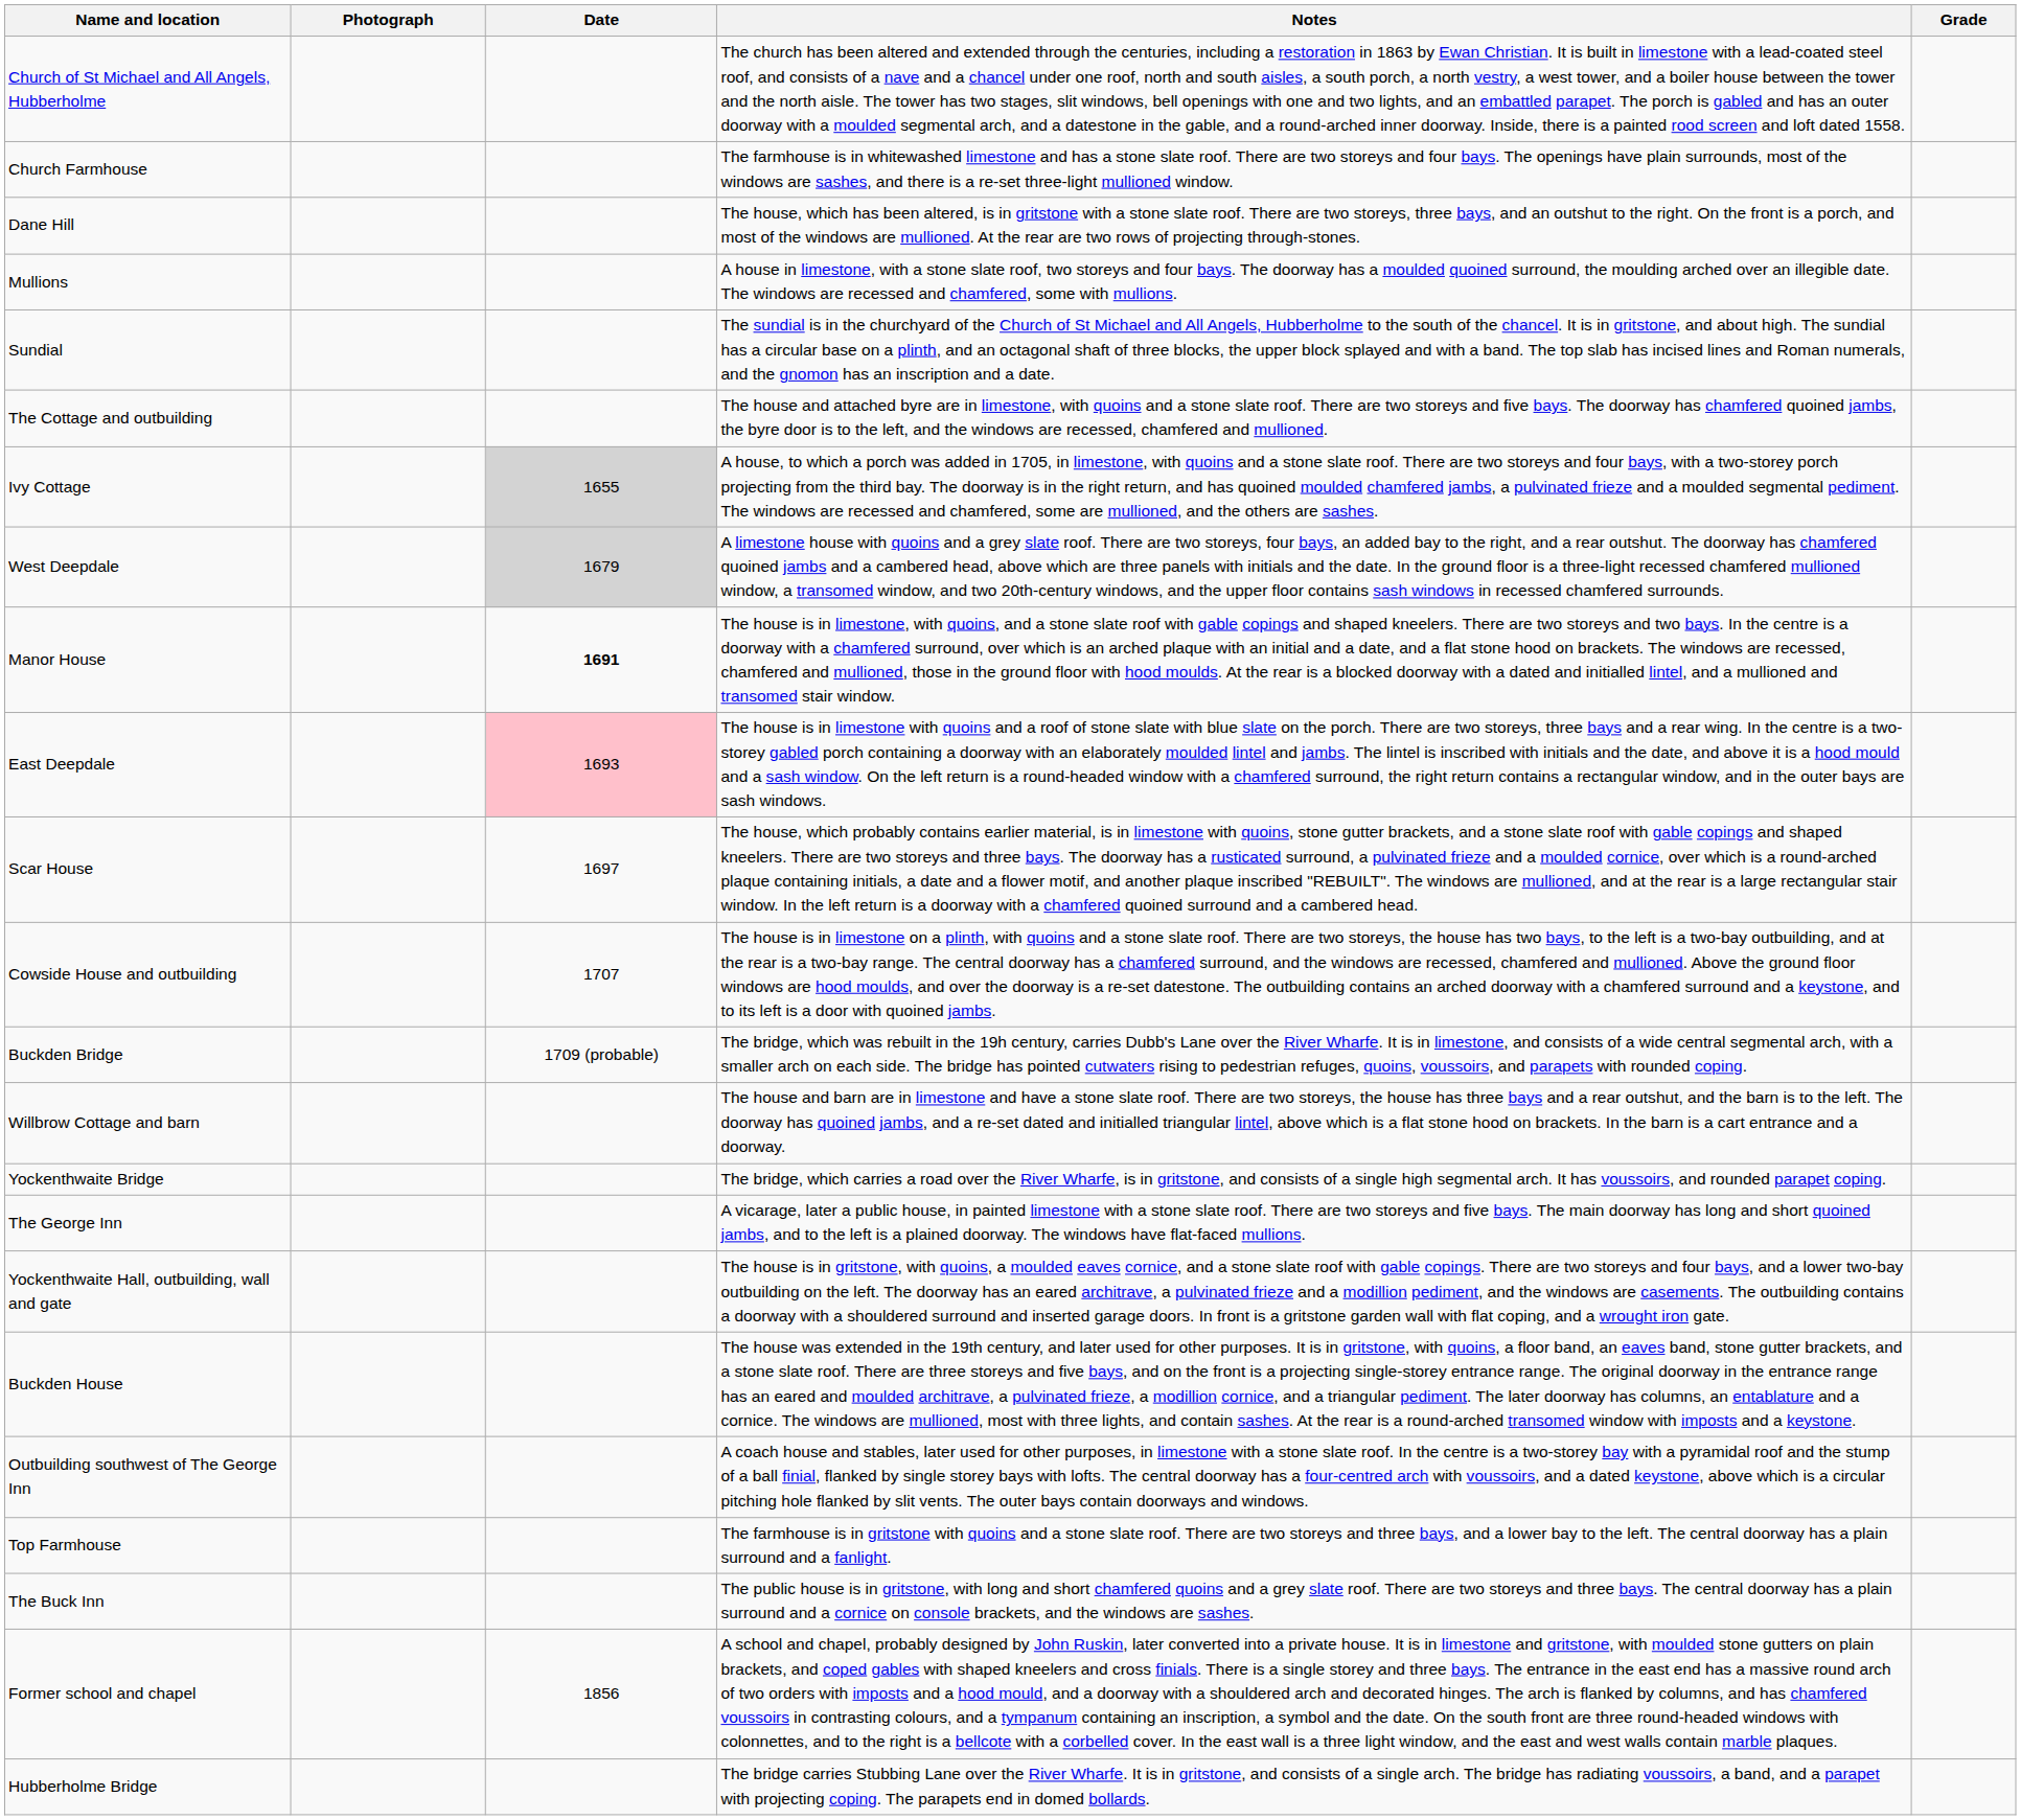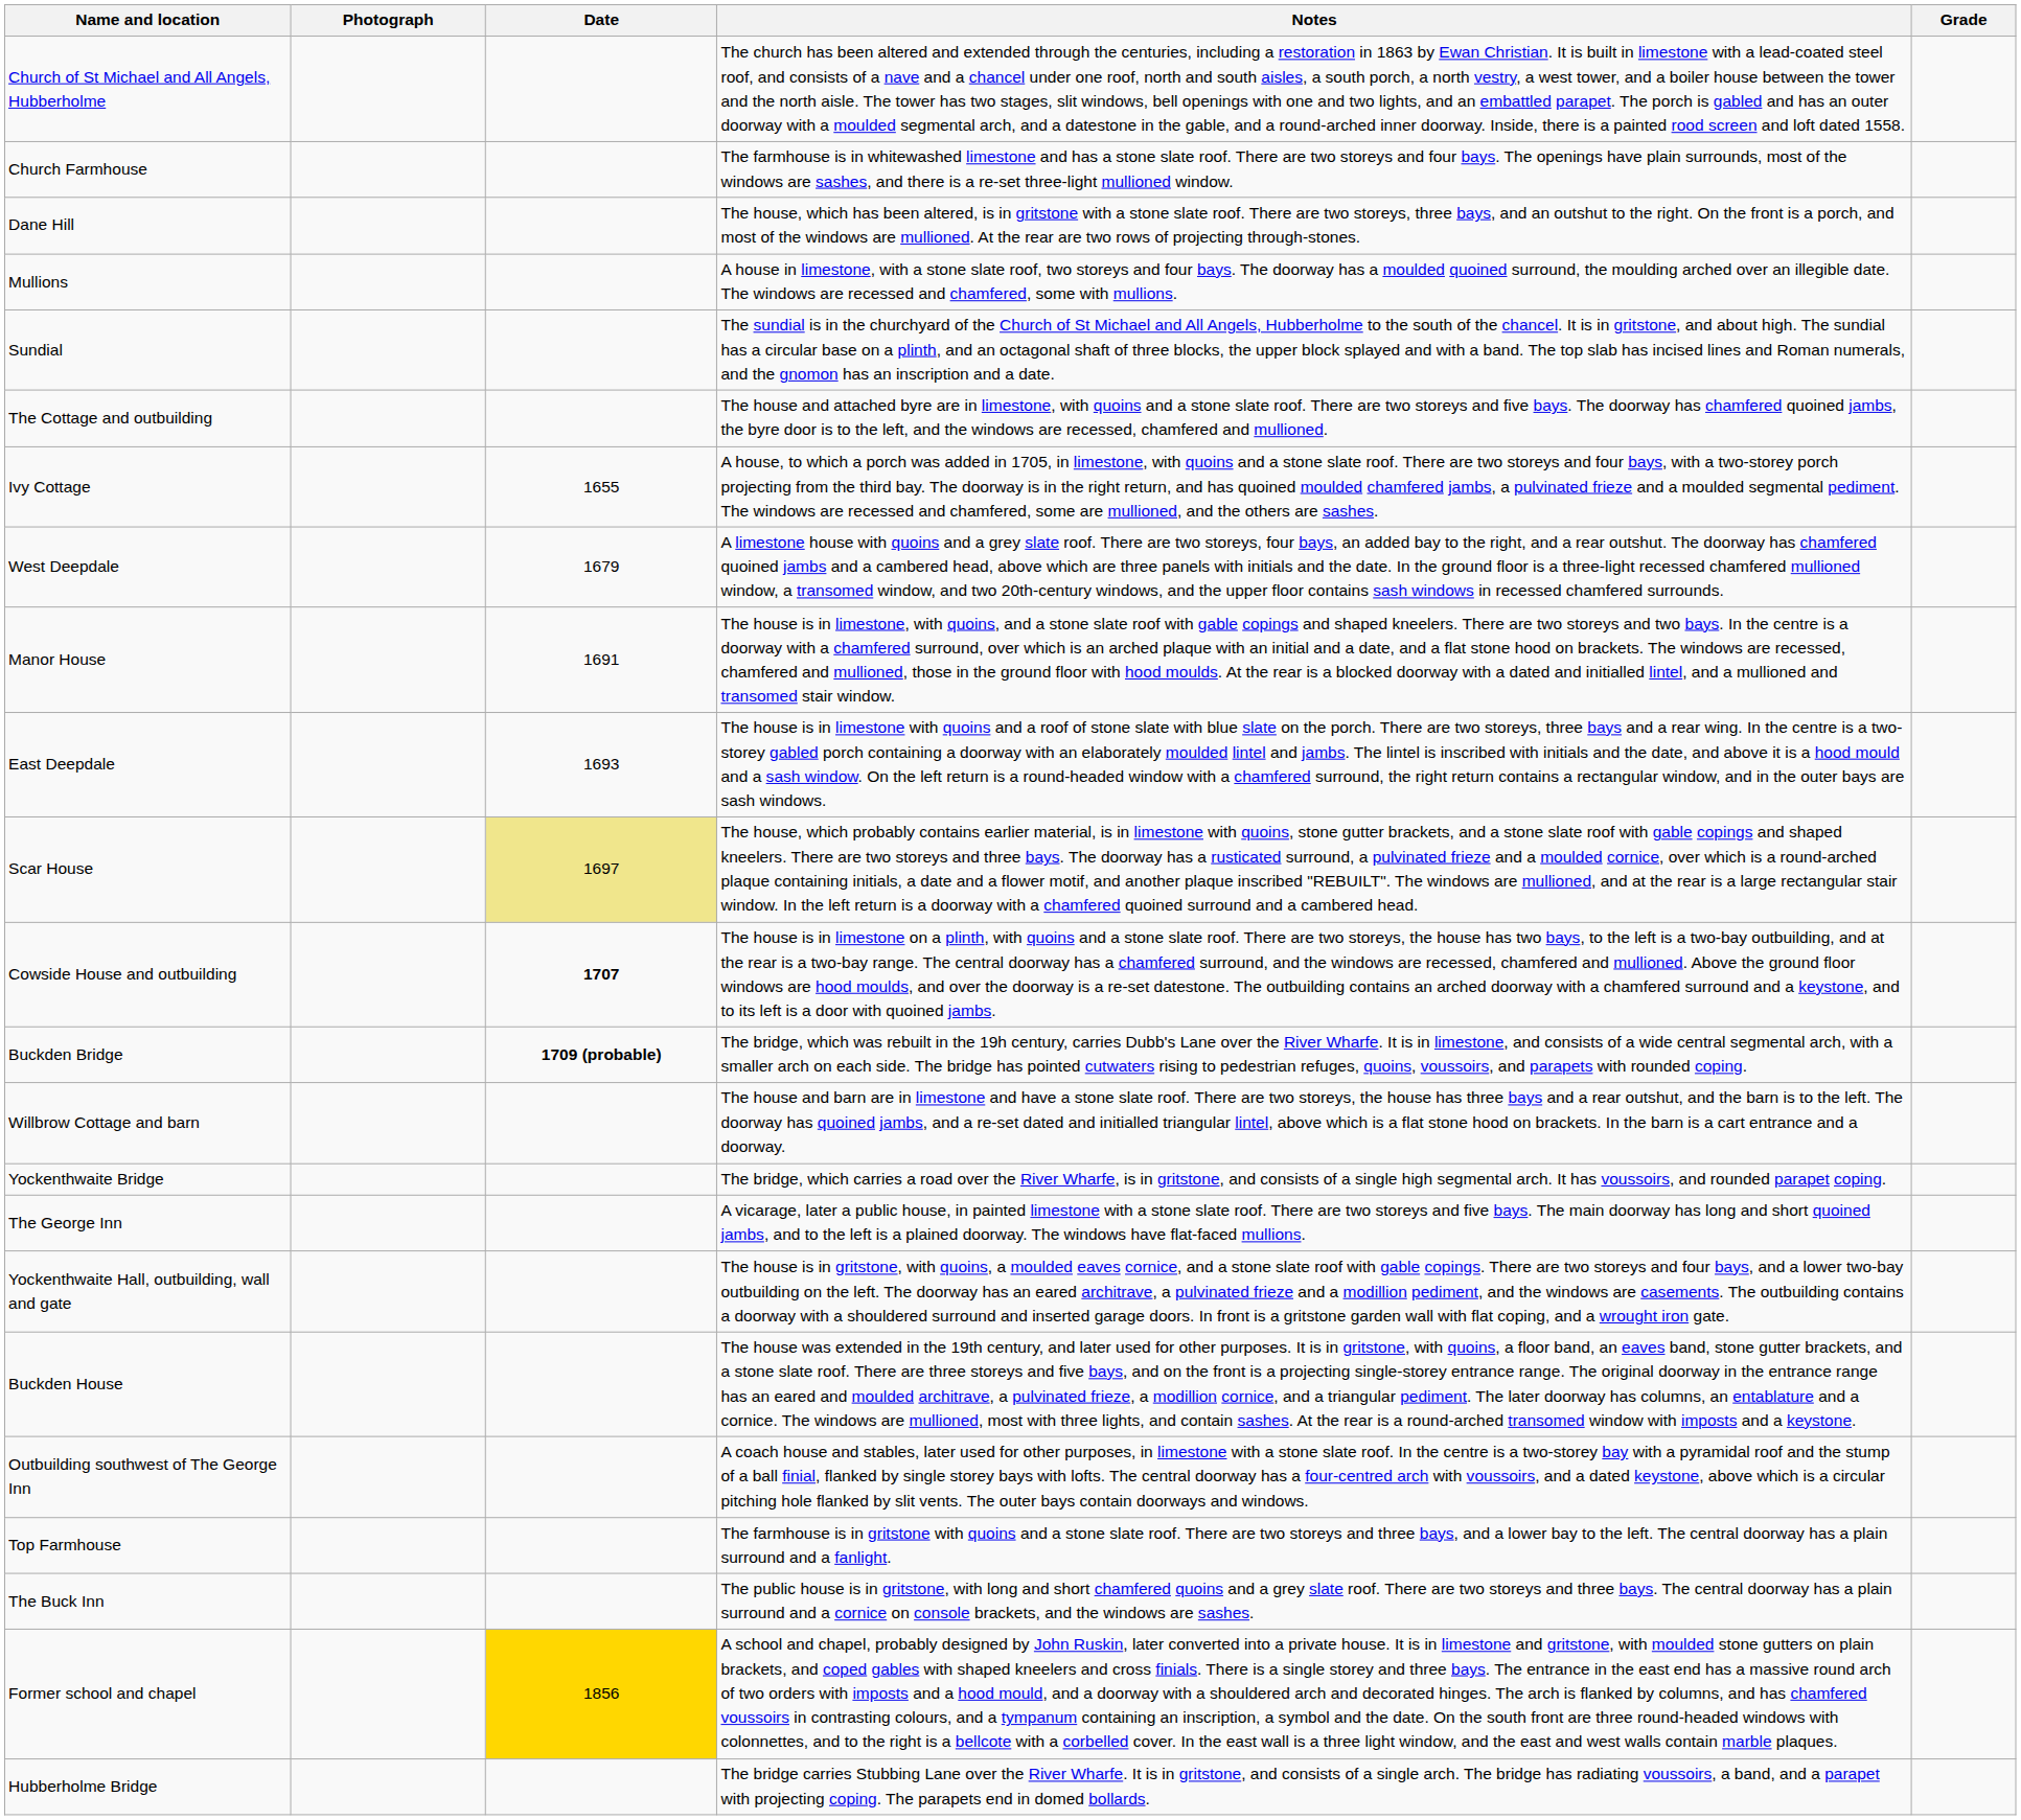Ivy Cottage | Date: lightgrey background -> no background
West Deepdale | Date: lightgrey background -> no background
Manor House | Date: bold -> normal
East Deepdale | Date: pink background -> no background
Scar House | Date: no background -> khaki background
Cowside House and outbuilding | Date: normal -> bold
Buckden Bridge | Date: normal -> bold
Former school and chapel | Date: no background -> gold background
